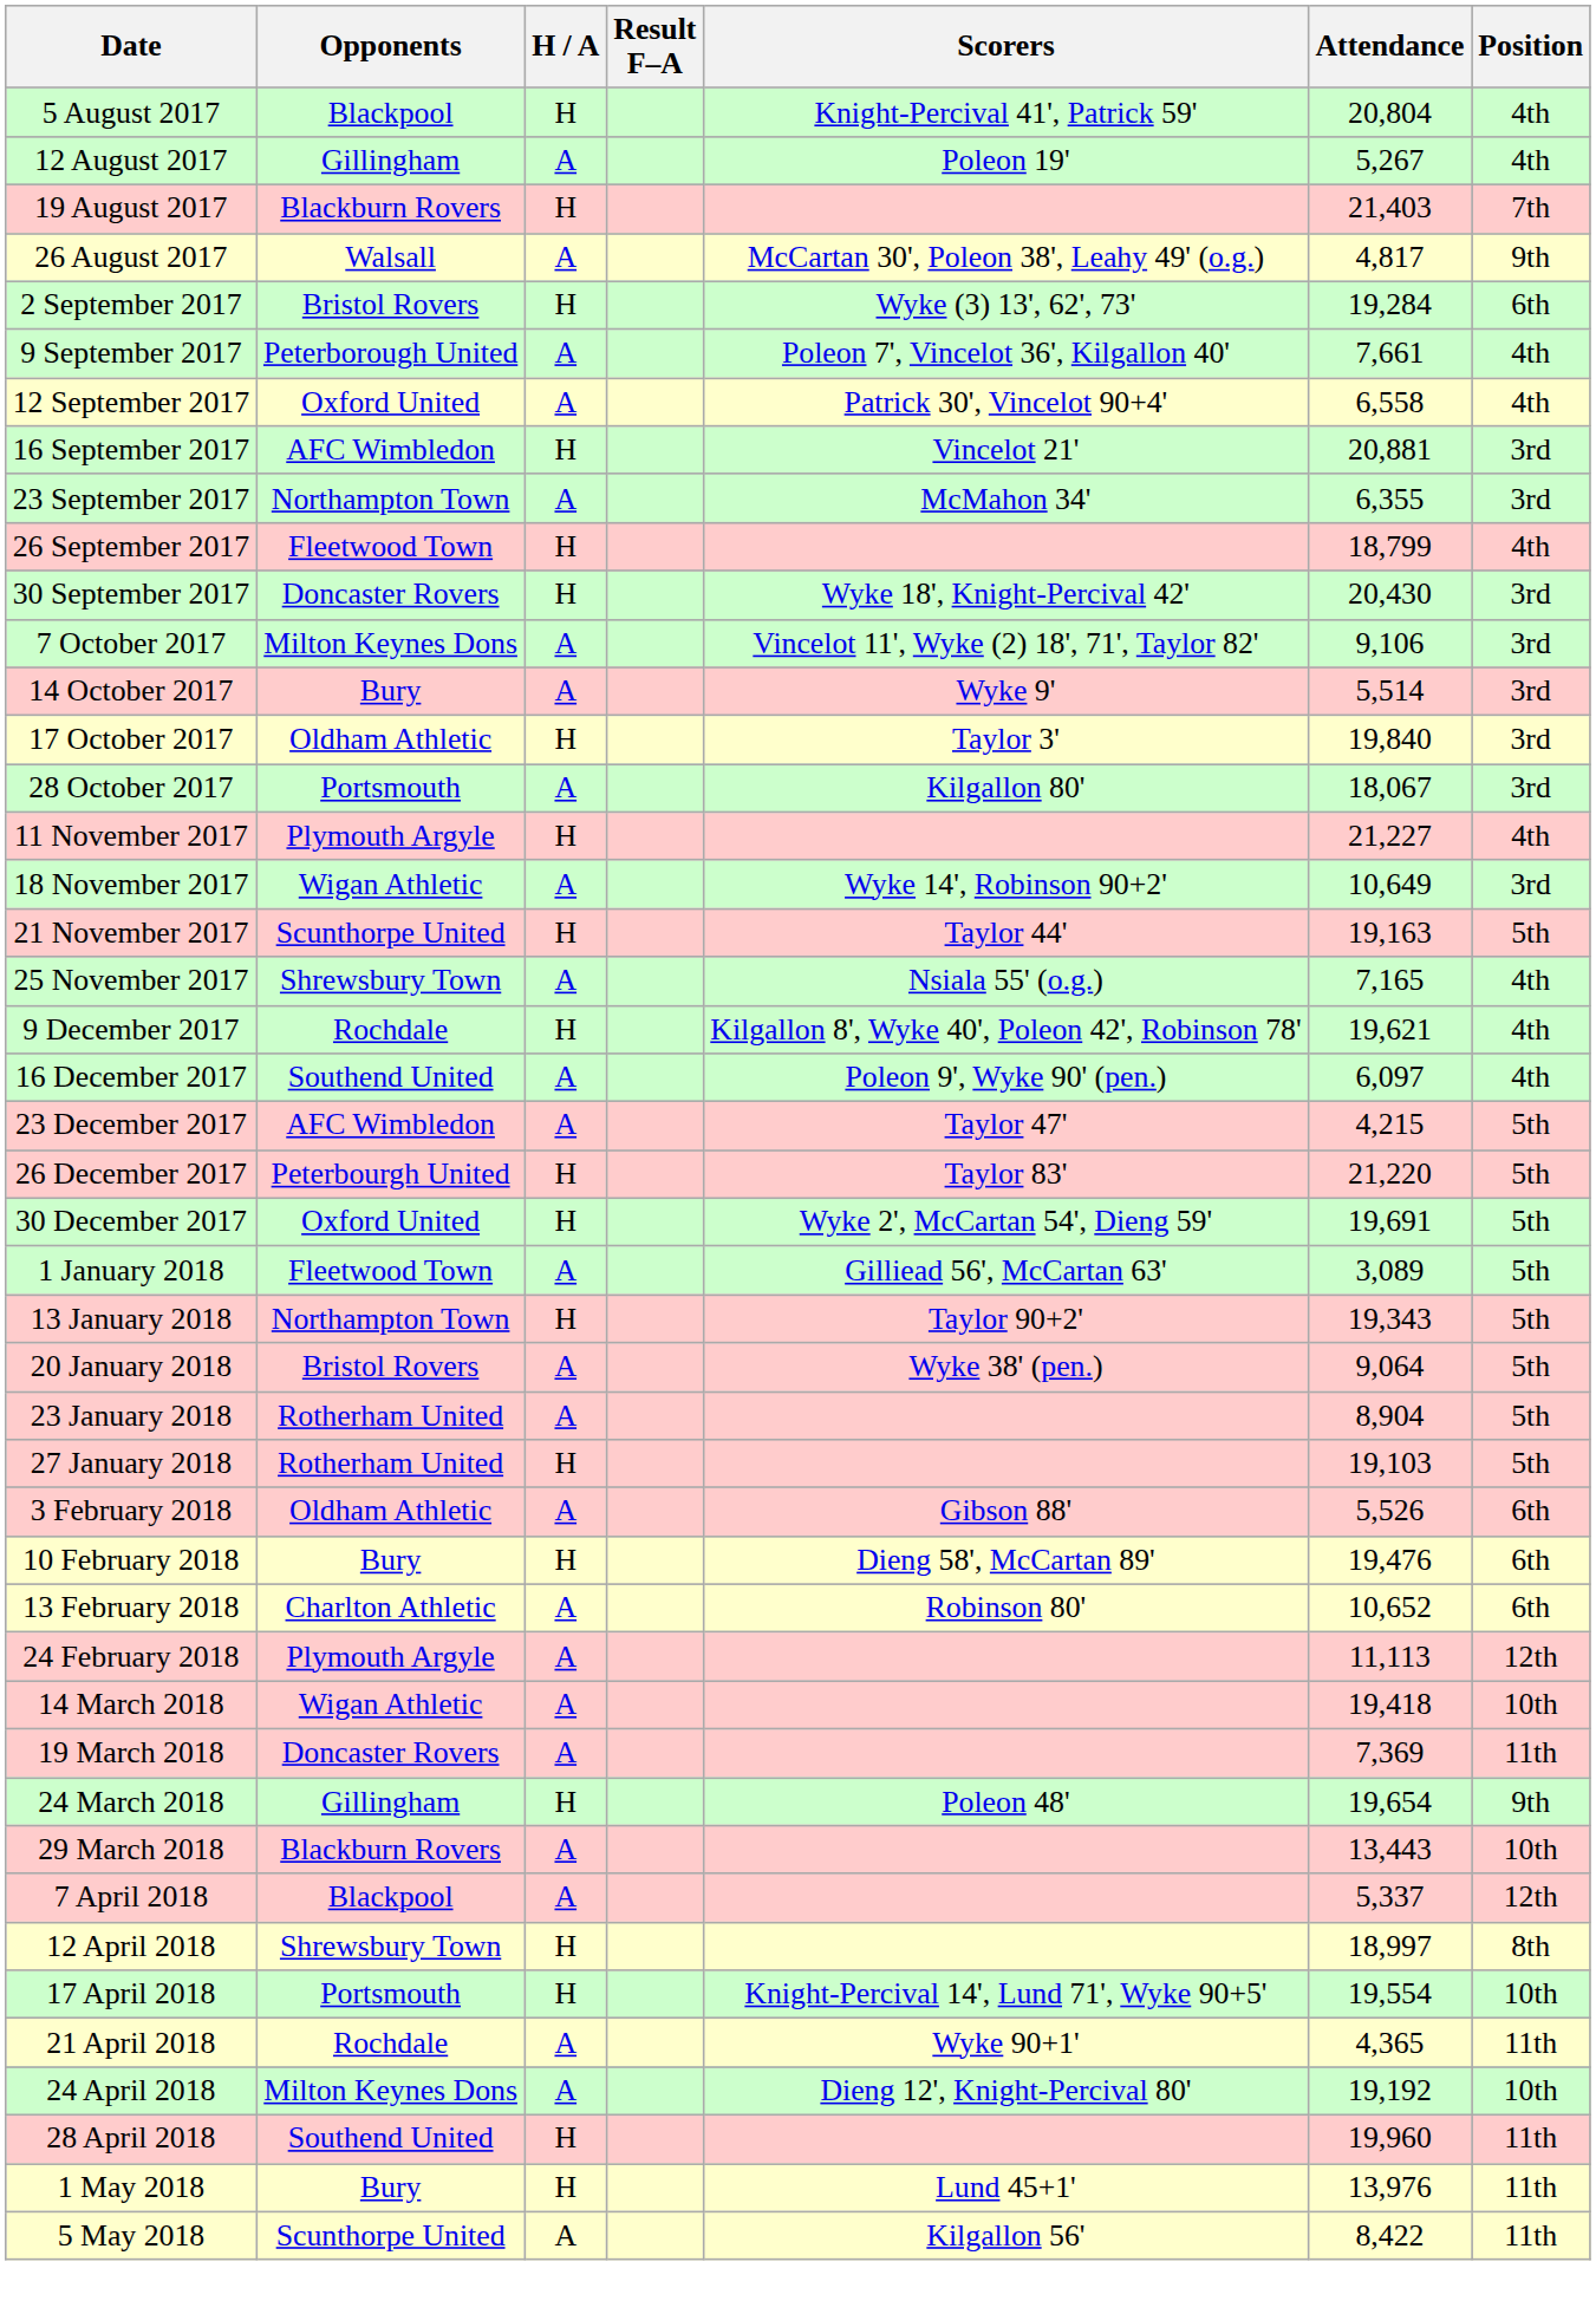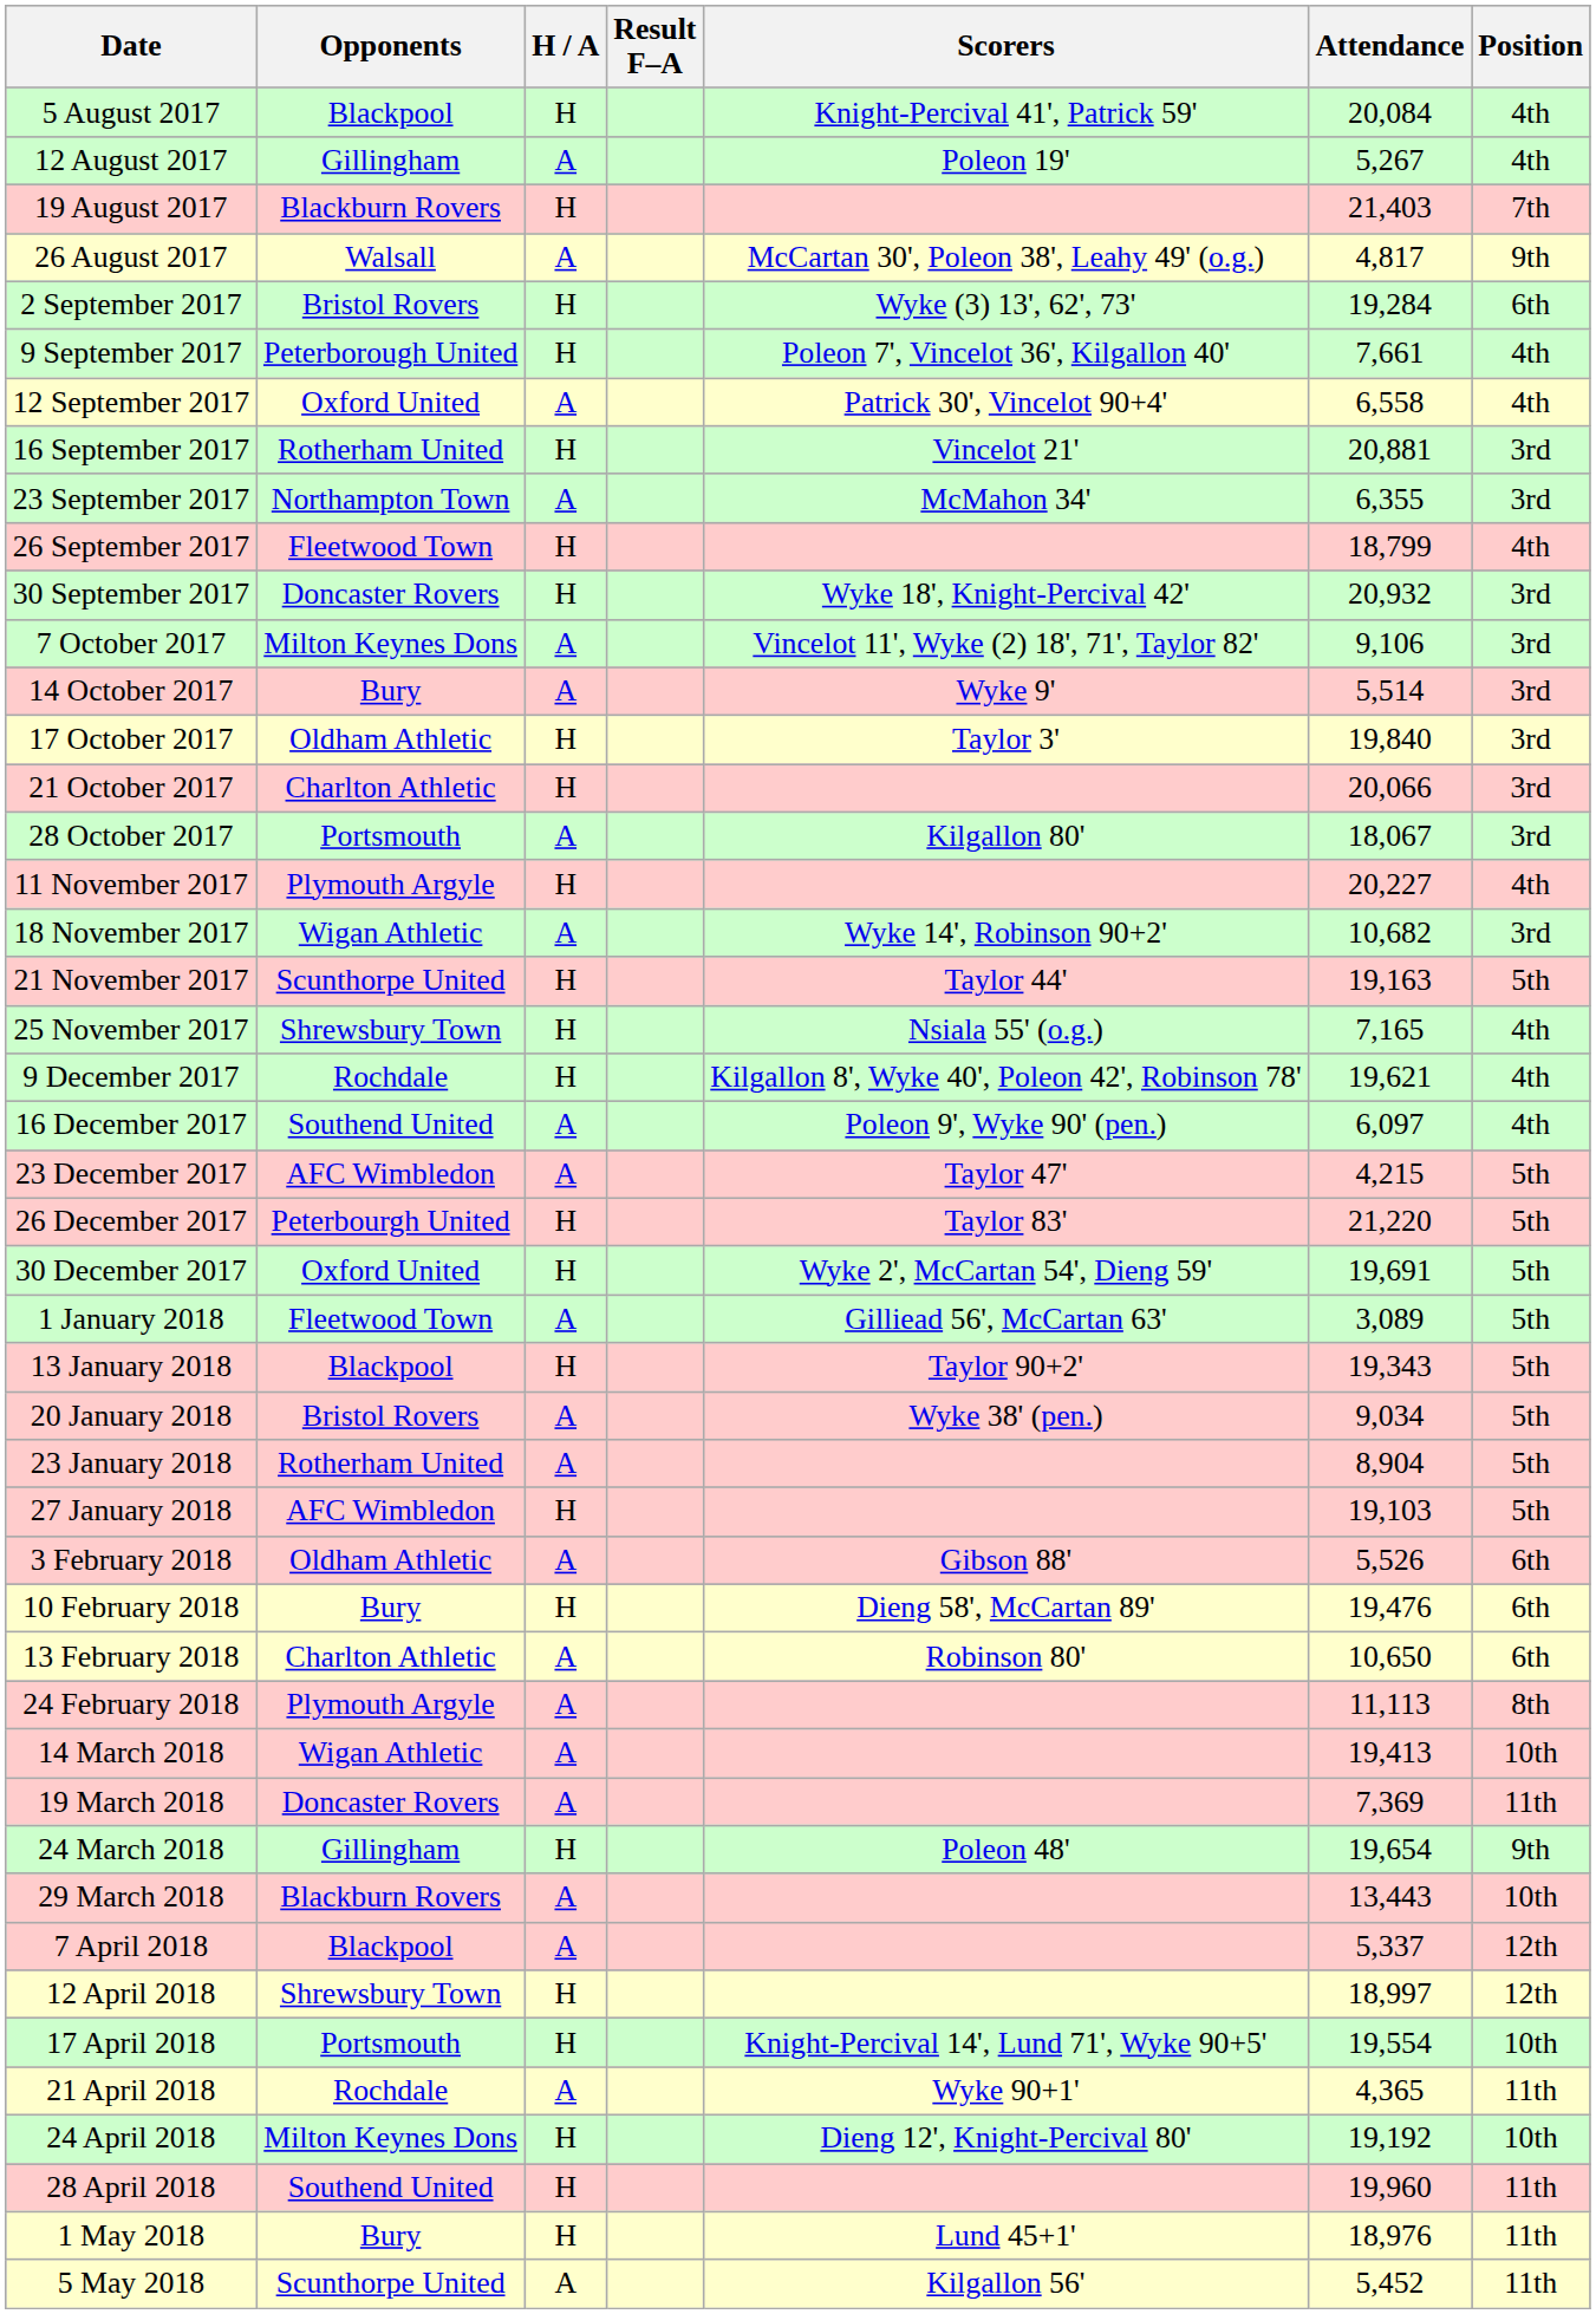5 August 2017 | Attendance: 20,804 -> 20,084
9 September 2017 | H / A: A -> H
16 September 2017 | Opponents: AFC Wimbledon -> Rotherham United
30 September 2017 | Attendance: 20,430 -> 20,932
+ row: 21 October 2017 | Charlton Athletic | H | 20,066 | 3rd
11 November 2017 | Attendance: 21,227 -> 20,227
18 November 2017 | Attendance: 10,649 -> 10,682
25 November 2017 | H / A: A -> H
13 January 2018 | Opponents: Northampton Town -> Blackpool
20 January 2018 | Attendance: 9,064 -> 9,034
27 January 2018 | Opponents: Rotherham United -> AFC Wimbledon
13 February 2018 | Attendance: 10,652 -> 10,650
24 February 2018 | Position: 12th -> 8th
14 March 2018 | Attendance: 19,418 -> 19,413
12 April 2018 | Position: 8th -> 12th
24 April 2018 | H / A: A -> H
1 May 2018 | Attendance: 13,976 -> 18,976
5 May 2018 | Attendance: 8,422 -> 5,452
